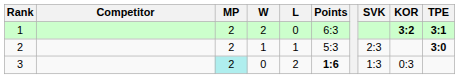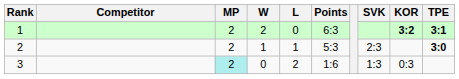3 | Points: bold -> normal
